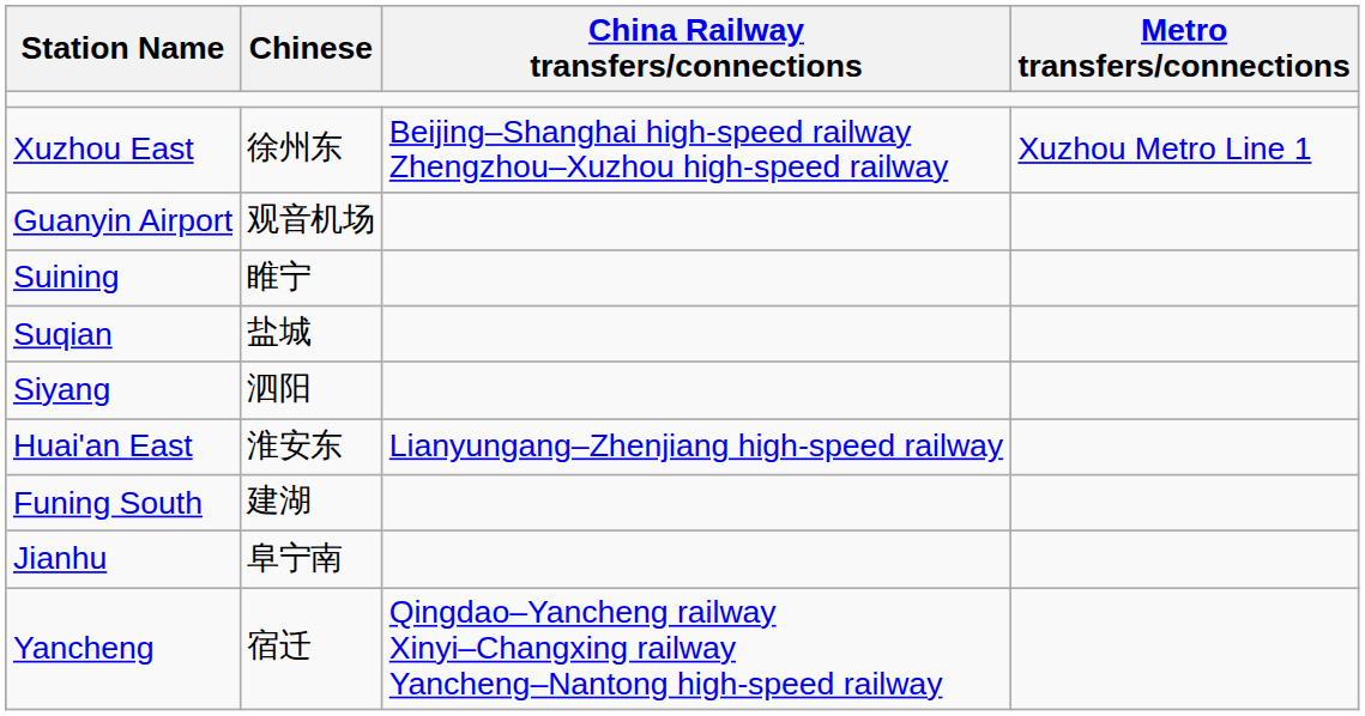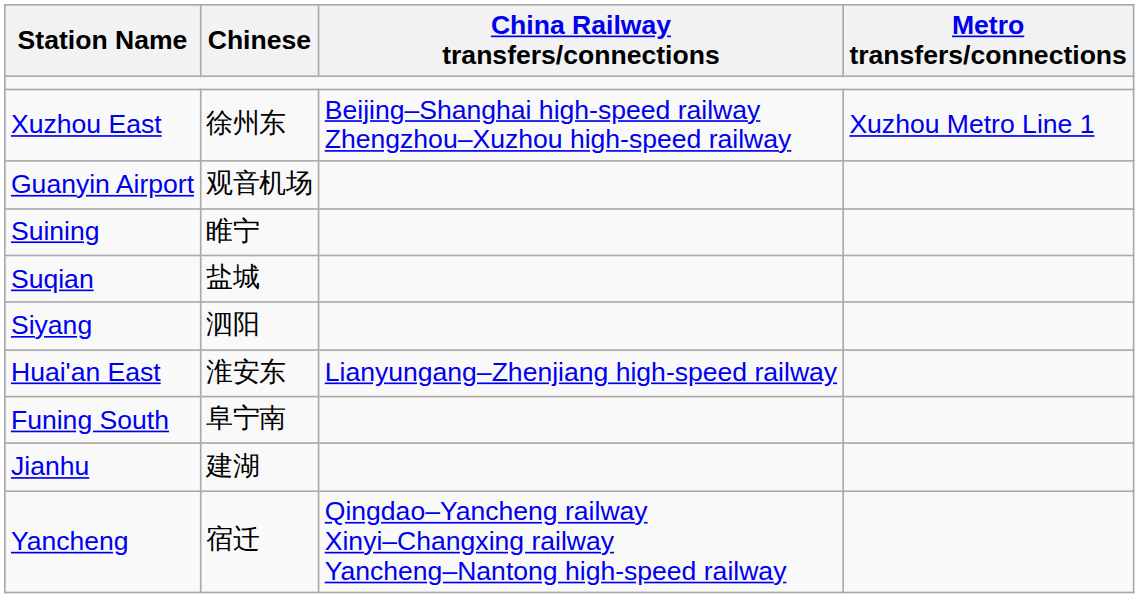Funing South | Chinese: 建湖 -> 阜宁南
Jianhu | Chinese: 阜宁南 -> 建湖
